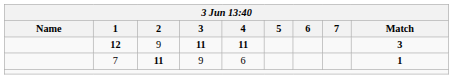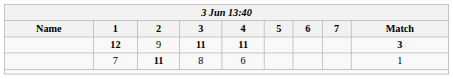row 4 | 3: 9 -> 8
row 4 | Match: bold -> normal
